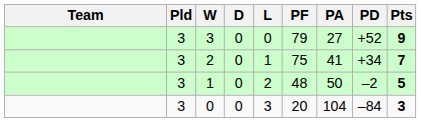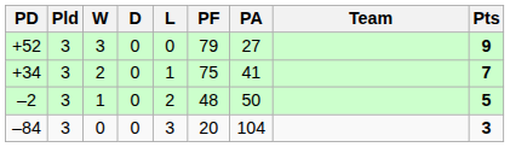columns swapped: Team <-> PD
